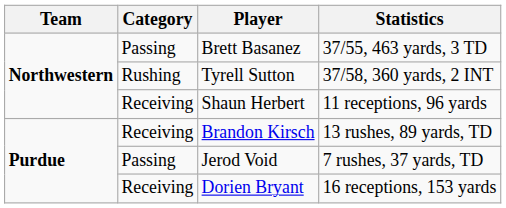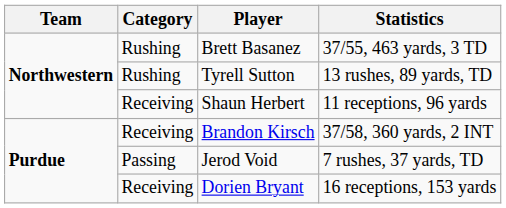Brett Basanez | Category: Passing -> Rushing
Tyrell Sutton | Statistics: 37/58, 360 yards, 2 INT -> 13 rushes, 89 yards, TD
Brandon Kirsch | Statistics: 13 rushes, 89 yards, TD -> 37/58, 360 yards, 2 INT
